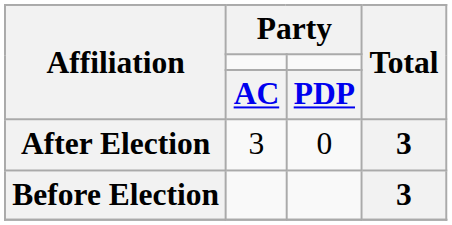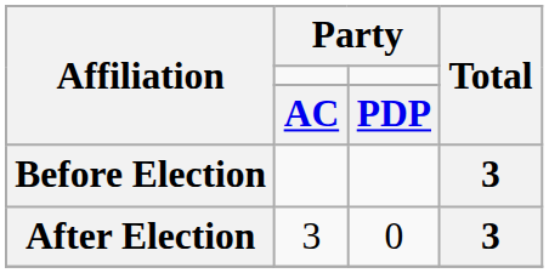rows swapped: Before Election <-> After Election
